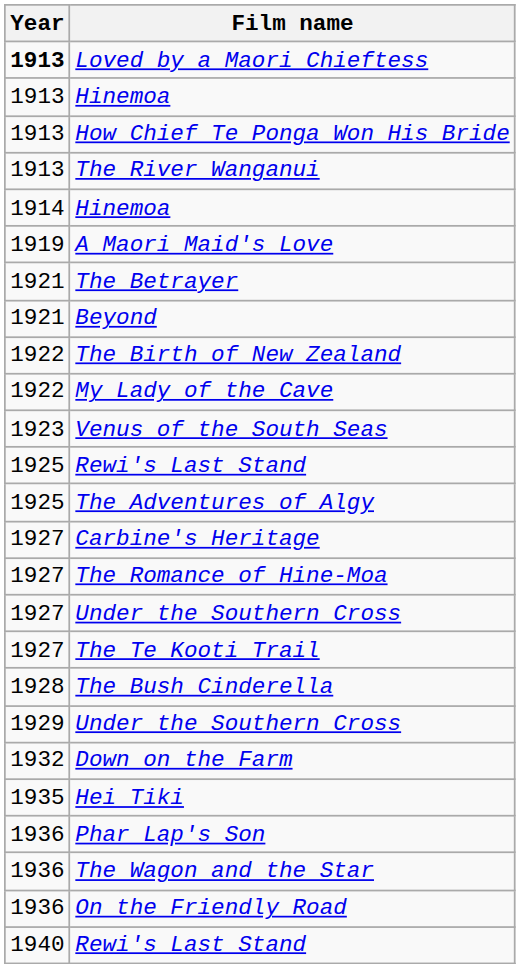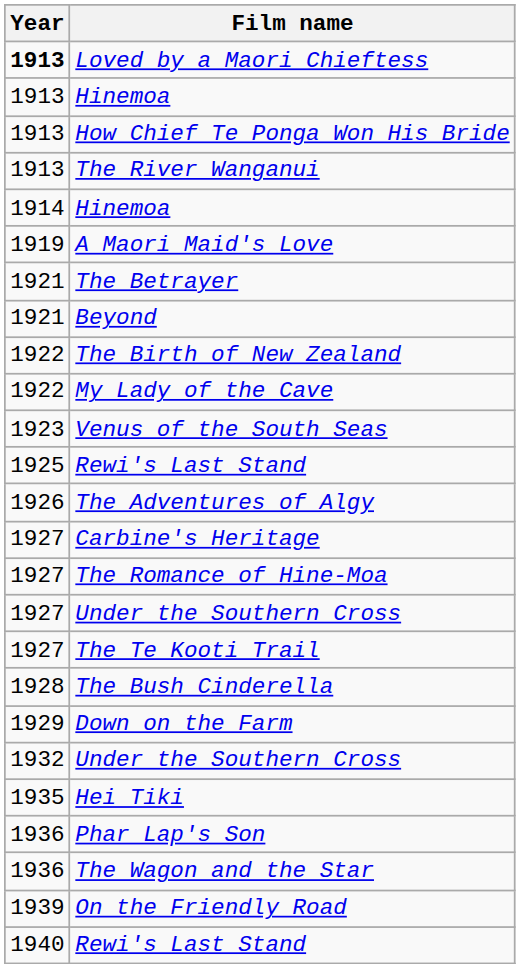row 14 | Year: 1925 -> 1926
row 20 | Film name: Under the Southern Cross -> Down on the Farm
row 21 | Film name: Down on the Farm -> Under the Southern Cross
row 25 | Year: 1936 -> 1939
